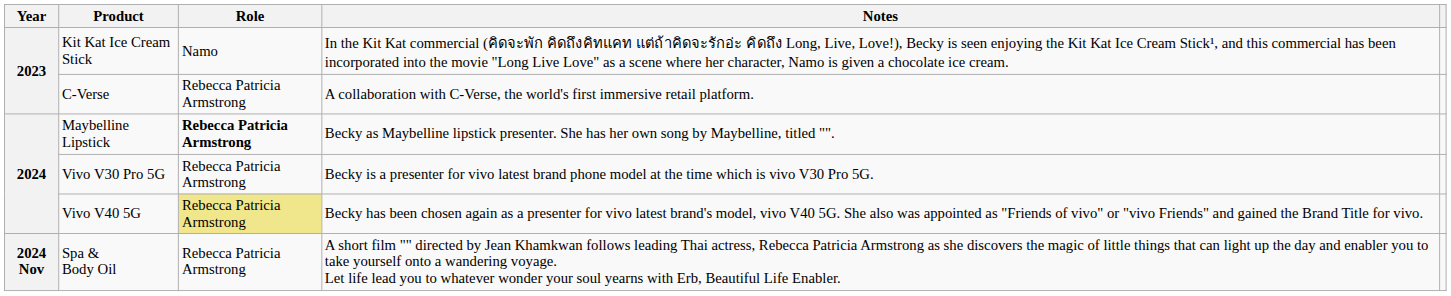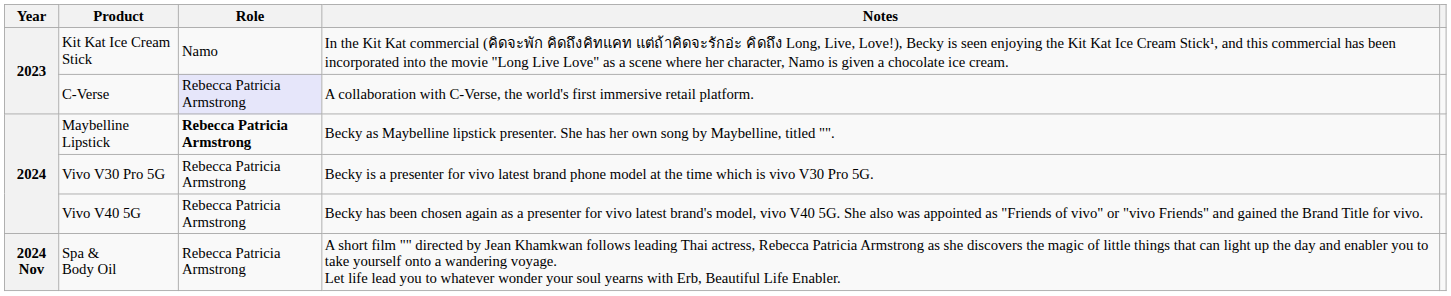C-Verse | Role: no background -> lavender background
Vivo V40 5G | Role: khaki background -> no background
